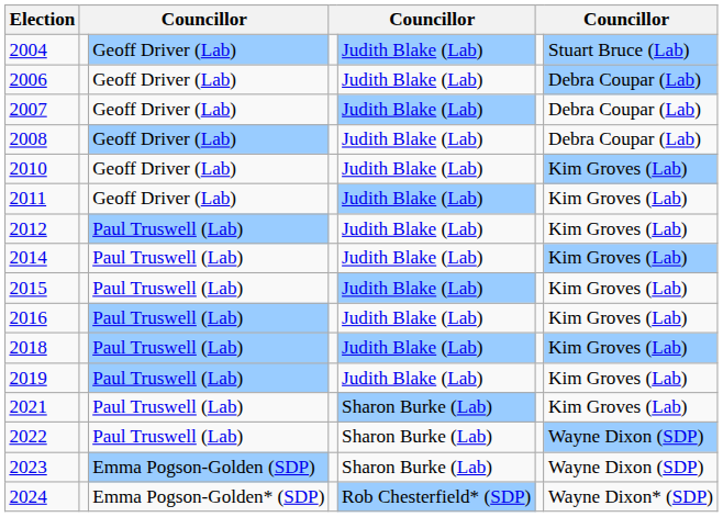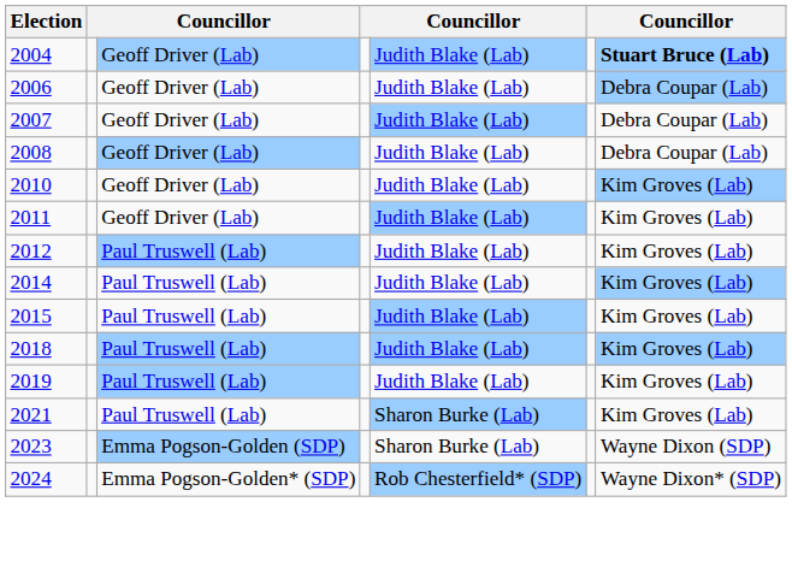2004 | column 7: normal -> bold
- row: 2016 | Paul Truswell (Lab) | Judith Blake (Lab) | Kim Groves (Lab)
- row: 2022 | Paul Truswell (Lab) | Sharon Burke (Lab) | Wayne Dixon (SDP)
